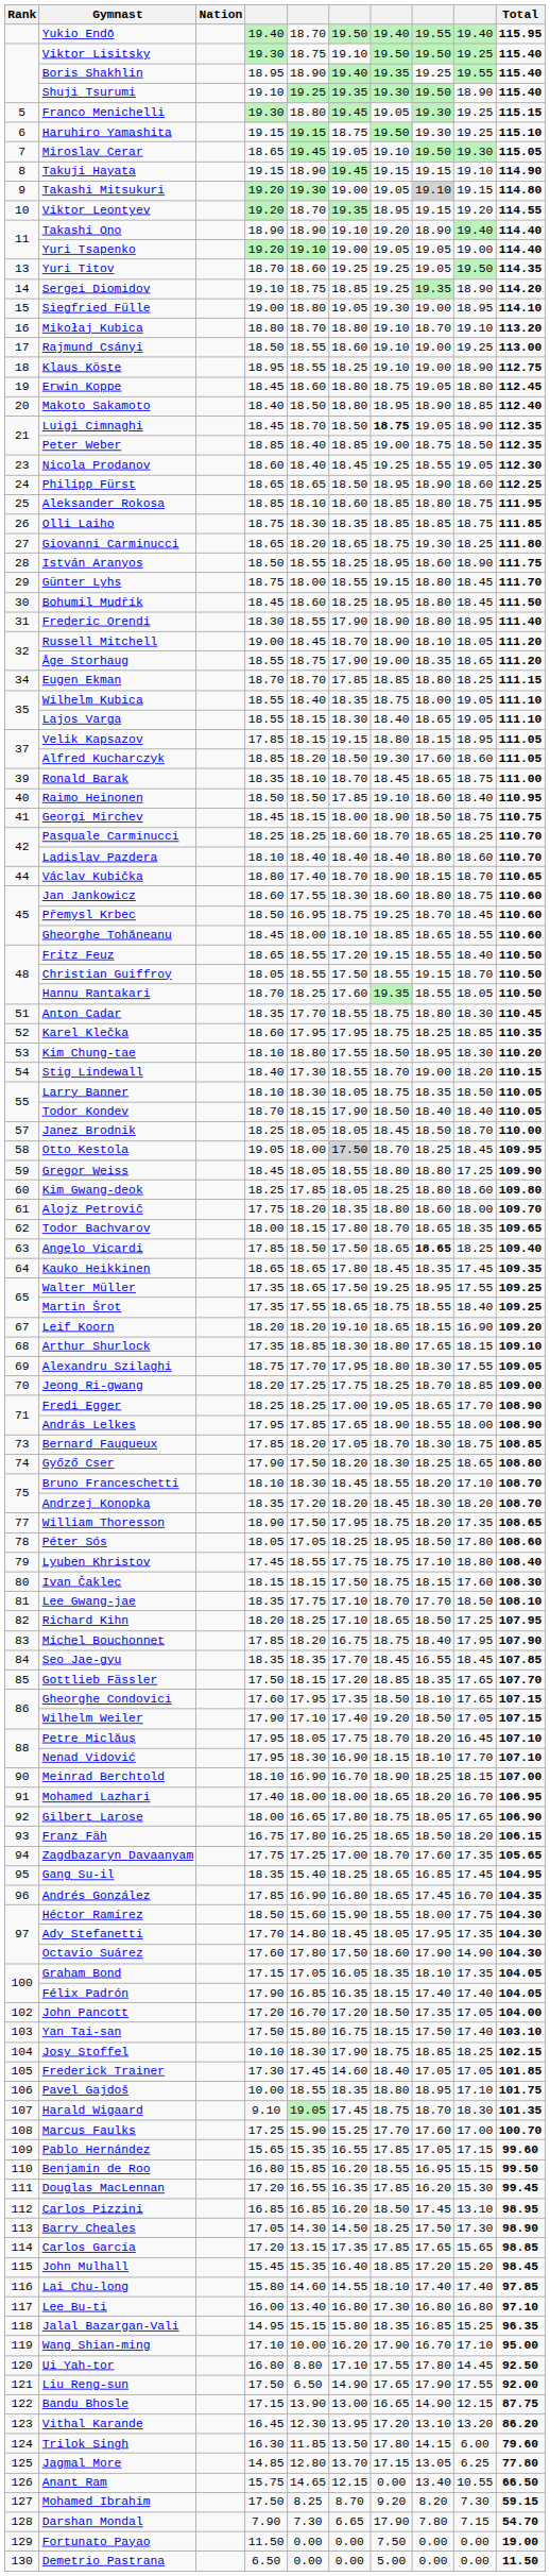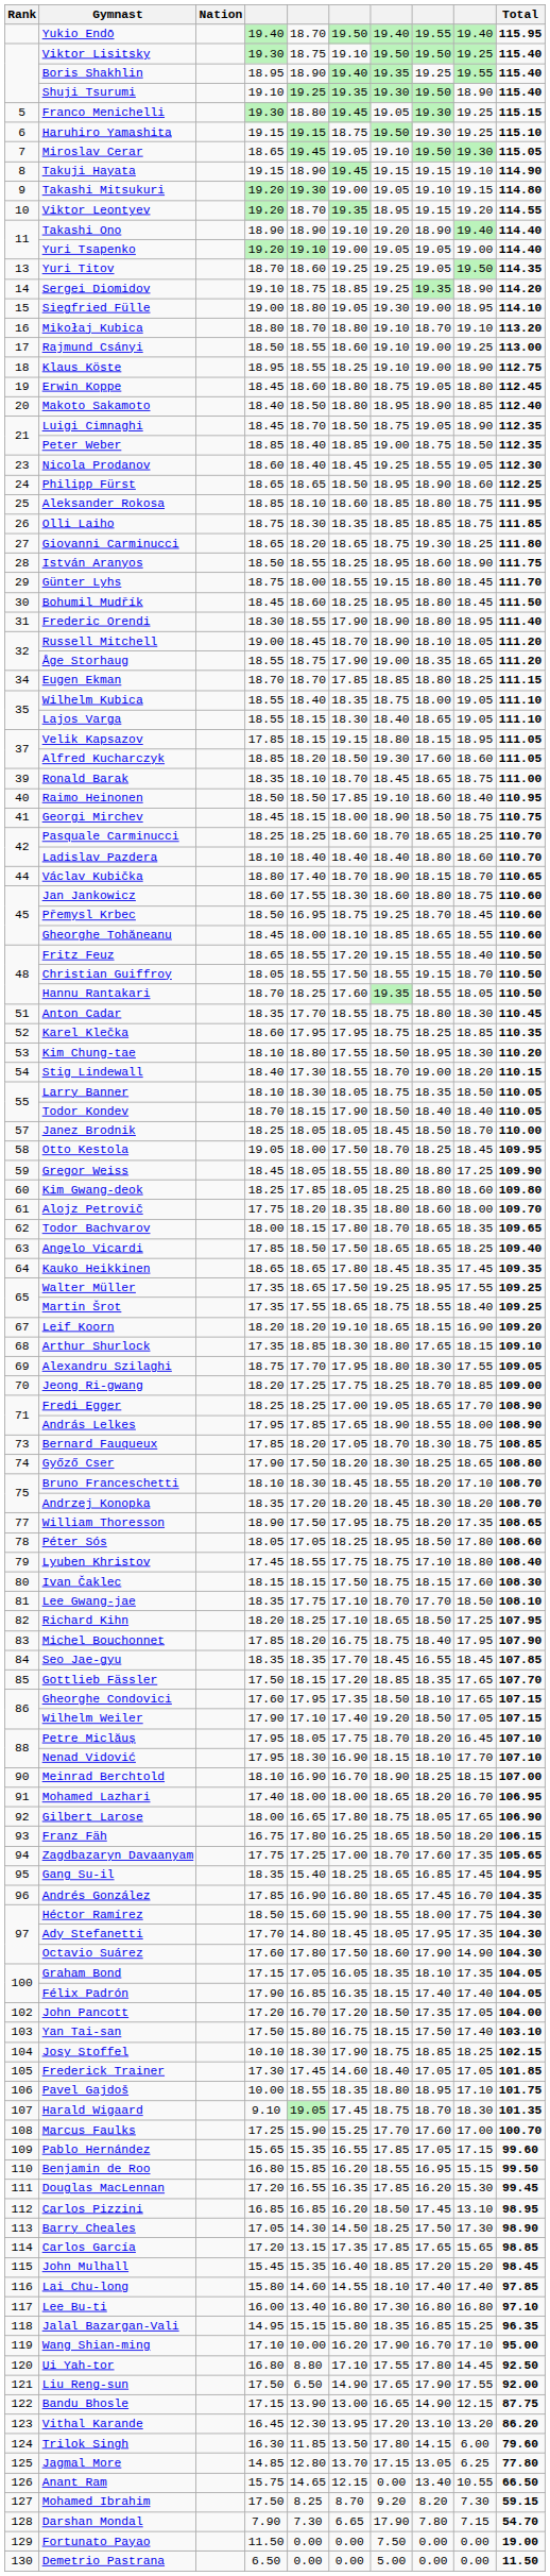Takashi Mitsukuri | column 8: lightgrey background -> no background
Luigi Cimnaghi | column 7: bold -> normal
Otto Kestola | column 6: lightgrey background -> no background
Angelo Vicardi | column 8: bold -> normal
